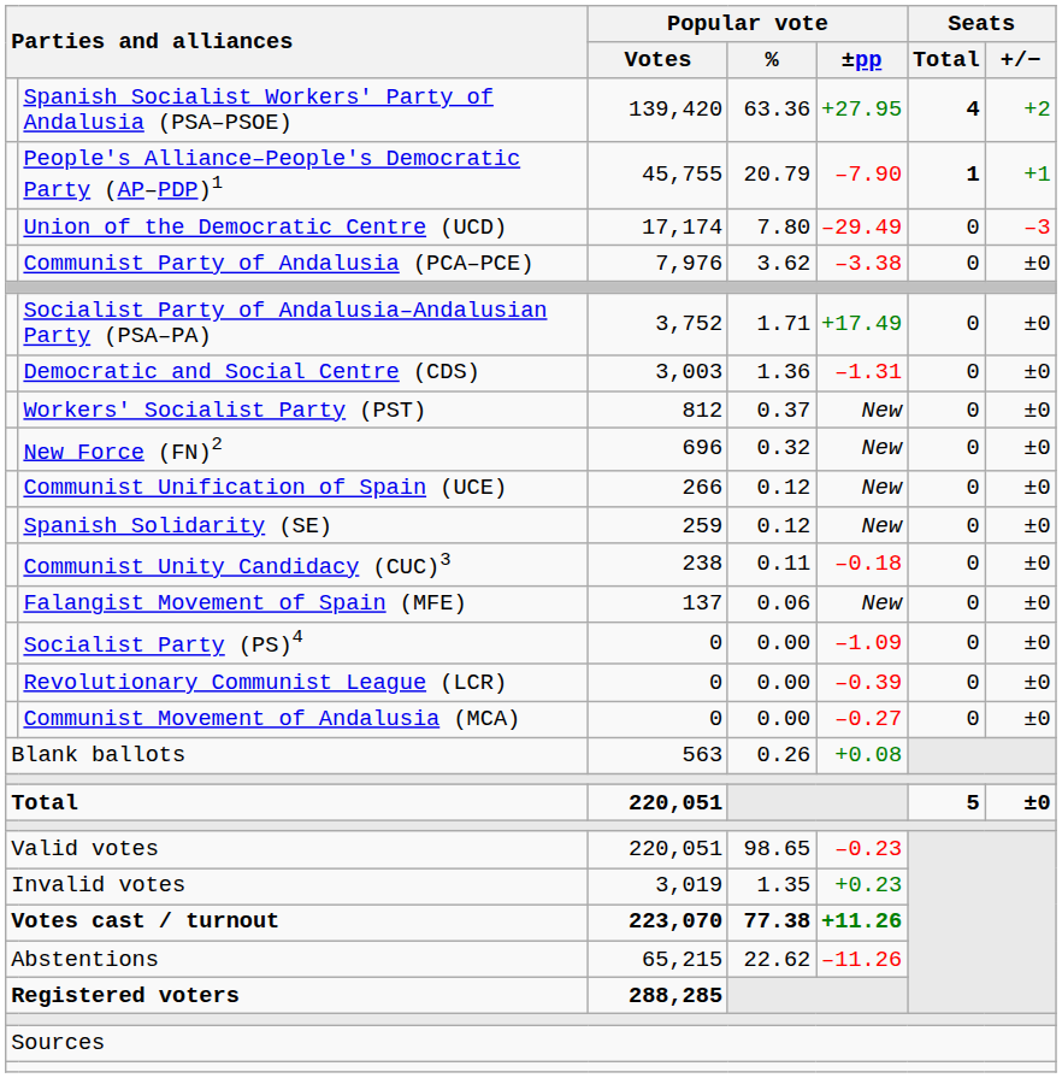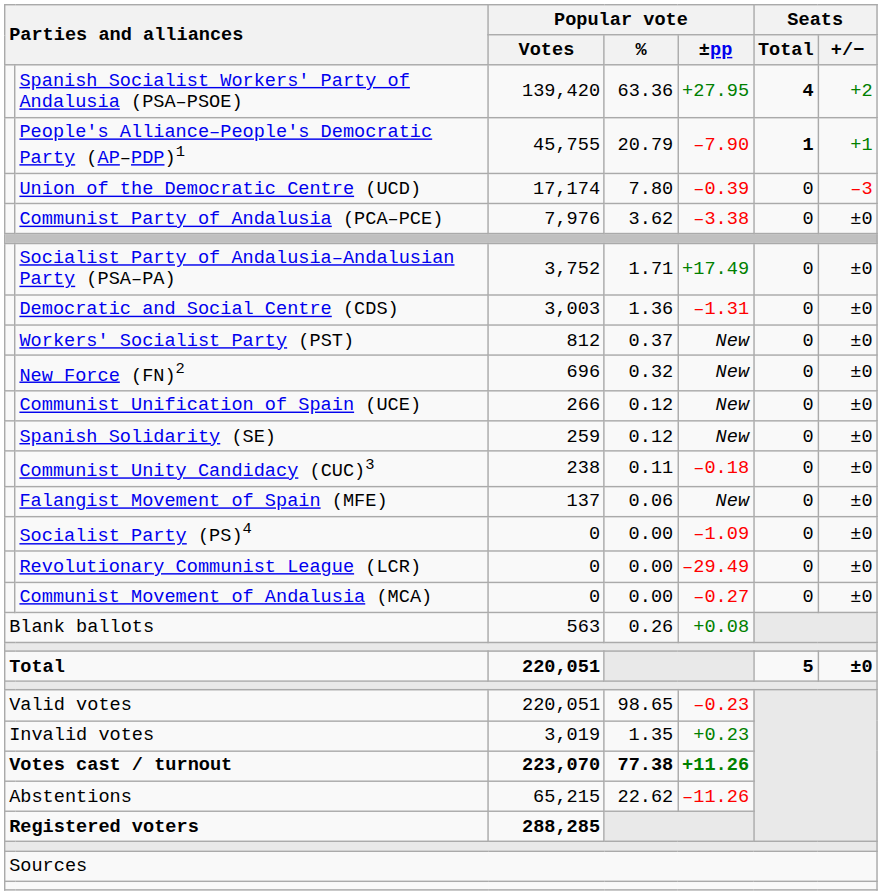Union of the Democratic Centre (UCD) | Popular vote / ±pp: –29.49 -> –0.39
Revolutionary Communist League (LCR) | Popular vote / ±pp: –0.39 -> –29.49
